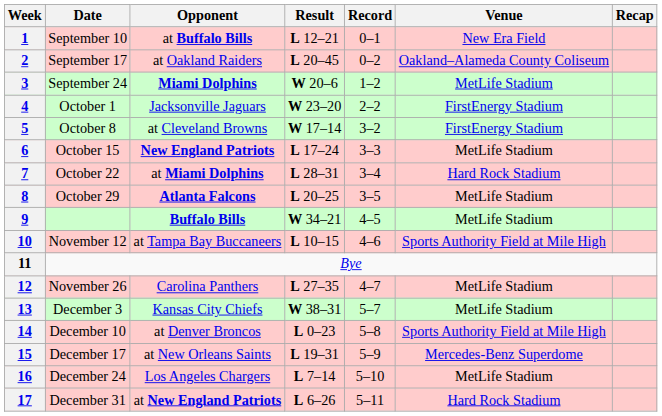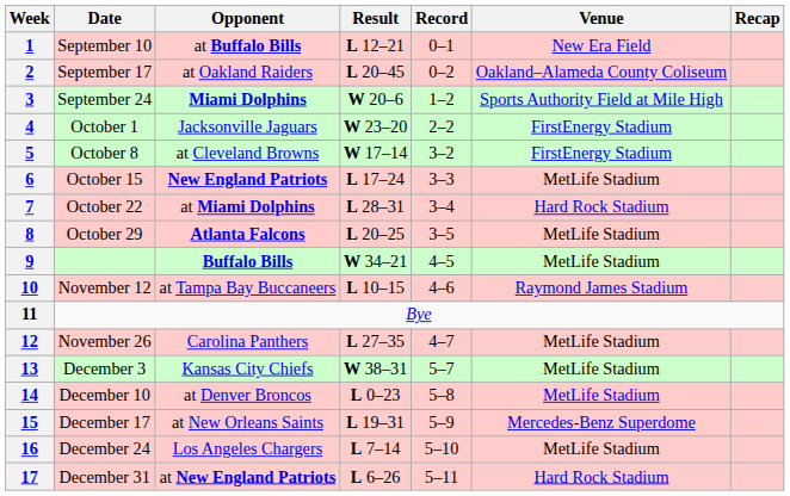3 | Venue: MetLife Stadium -> Sports Authority Field at Mile High
10 | Venue: Sports Authority Field at Mile High -> Raymond James Stadium
14 | Venue: Sports Authority Field at Mile High -> MetLife Stadium
